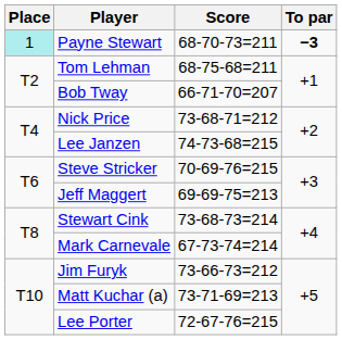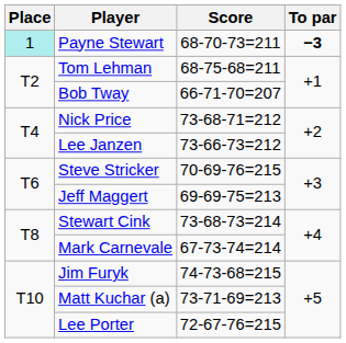Lee Janzen | Score: 74-73-68=215 -> 73-66-73=212
Jim Furyk | Score: 73-66-73=212 -> 74-73-68=215
